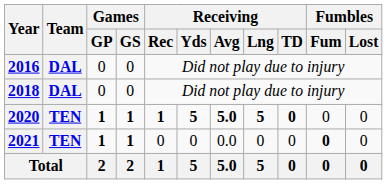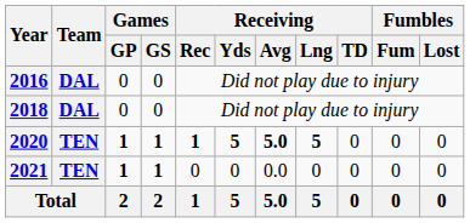2020 | Receiving / TD: bold -> normal
2021 | Fumbles / Fum: bold -> normal
